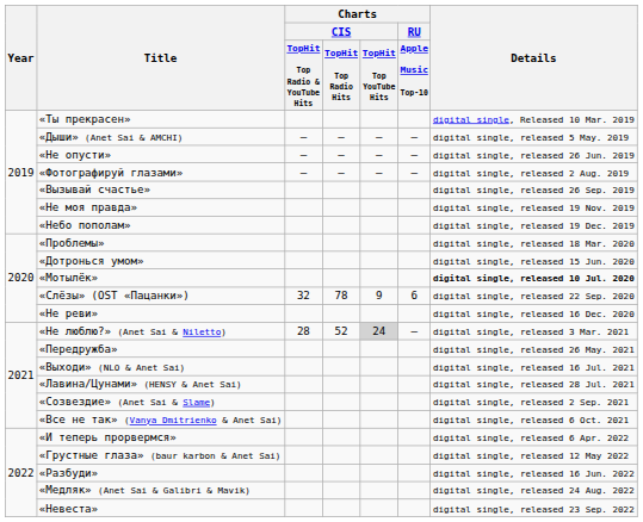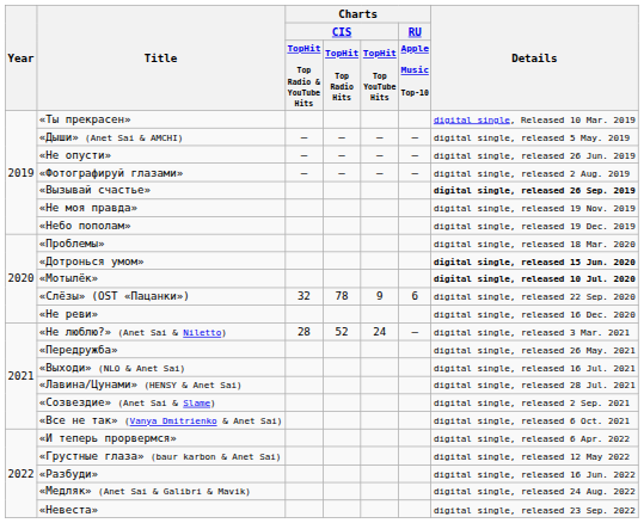«Вызывай счастье» | Details: normal -> bold
«Дотронься умом» | Details: normal -> bold
«Не люблю?» (Anet Sai & Niletto) | Charts / CIS / TopHit Top YouTube Hits: lightgrey background -> no background
